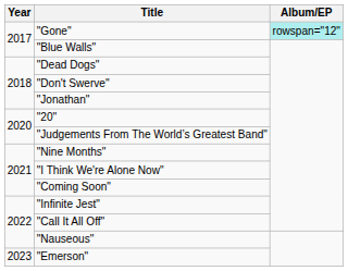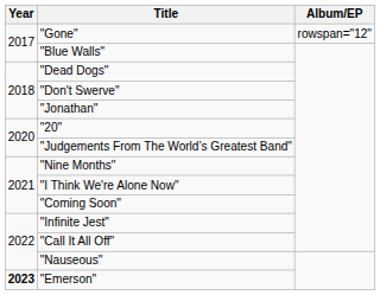"Gone" | Album/EP: paleturquoise background -> no background
"Emerson" | Year: normal -> bold
